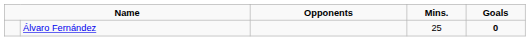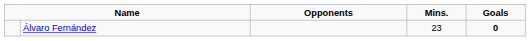Álvaro Fernández | Mins.: 25 -> 23
